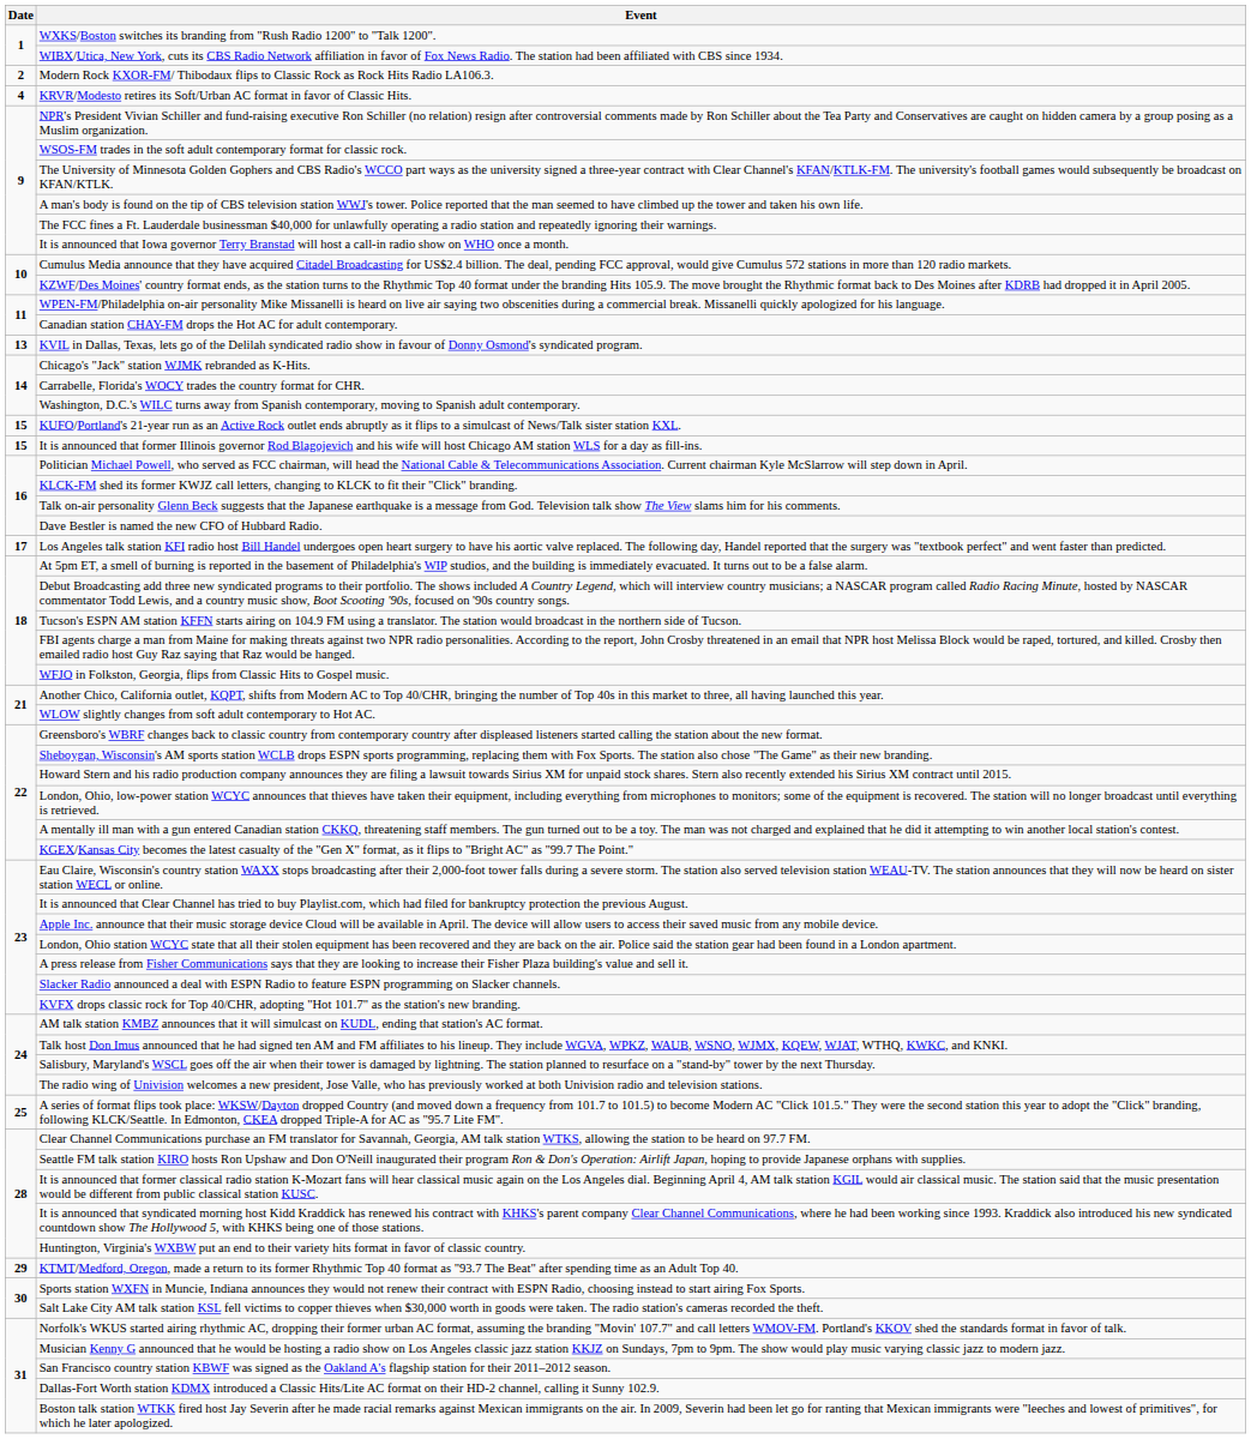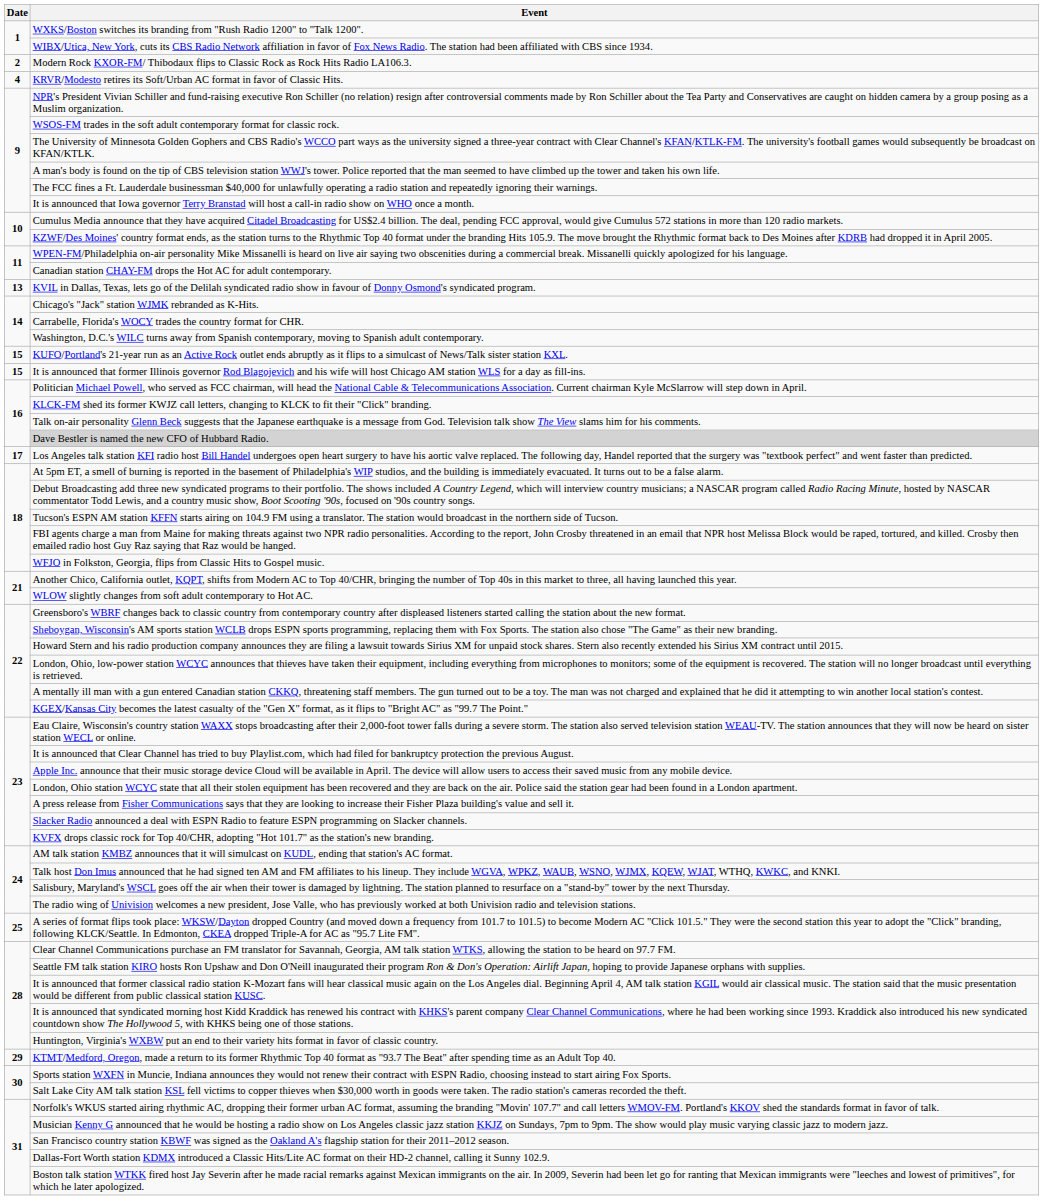Dave Bestler is named the new CFO of Hubbard Radio. | Event: no background -> lightgrey background
